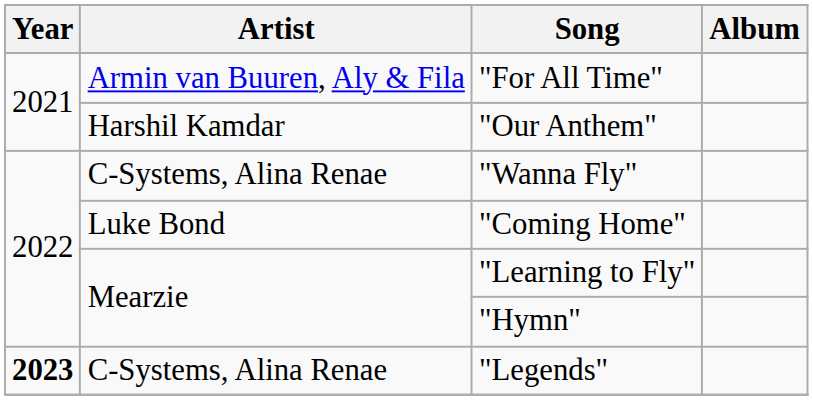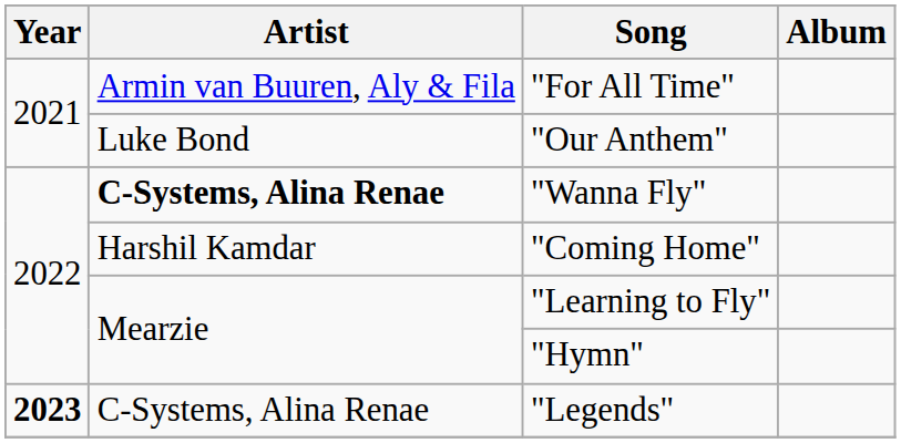"Our Anthem" | Artist: Harshil Kamdar -> Luke Bond
"Wanna Fly" | Artist: normal -> bold
"Coming Home" | Artist: Luke Bond -> Harshil Kamdar
